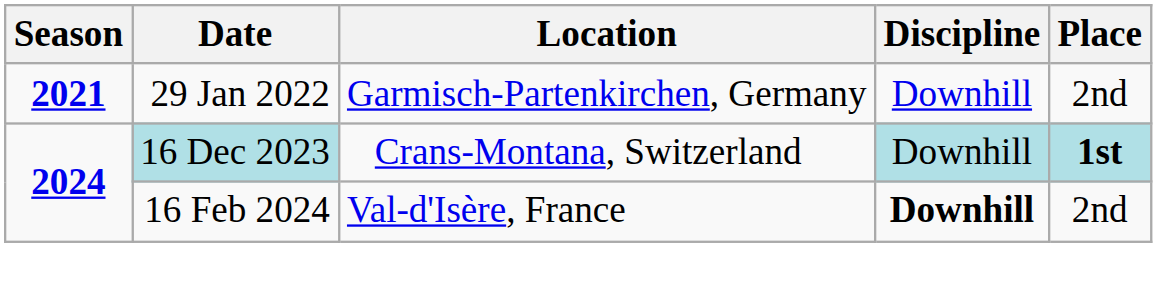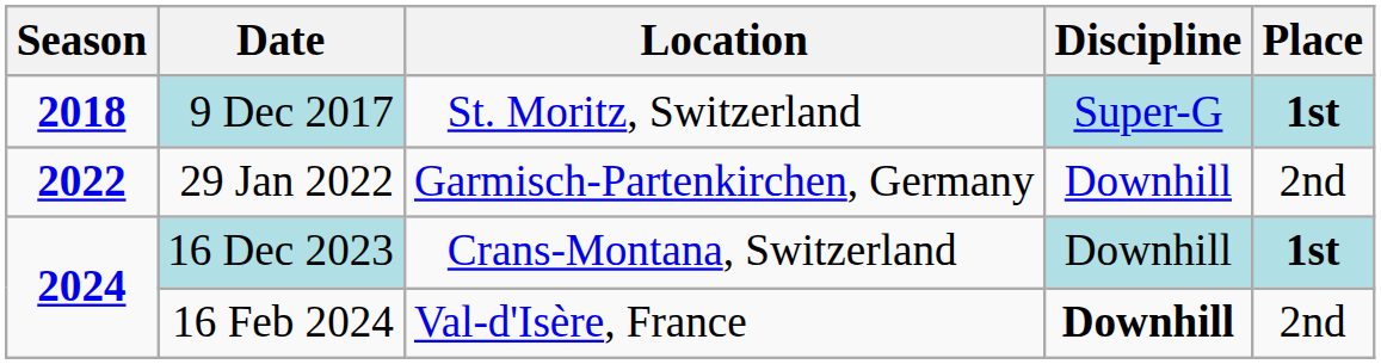+ row: 2018 | 9 Dec 2017 | St. Moritz, Switzerland | Super-G | 1st
29 Jan 2022 | Season: 2021 -> 2022
